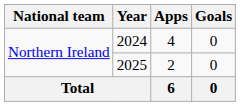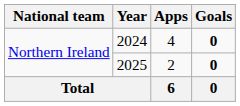2024 | Goals: normal -> bold
2025 | Goals: normal -> bold
